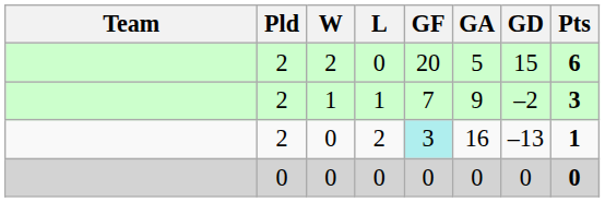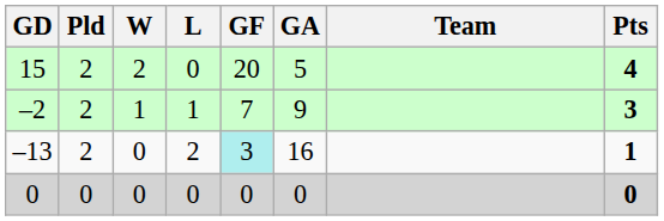columns swapped: Team <-> GD
row 2 | Pts: 6 -> 4
